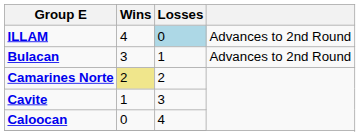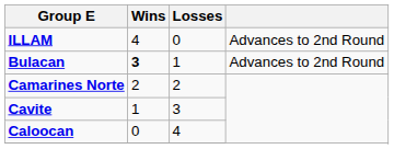ILLAM | Losses: lightblue background -> no background
Bulacan | Wins: normal -> bold
Camarines Norte | Wins: khaki background -> no background
